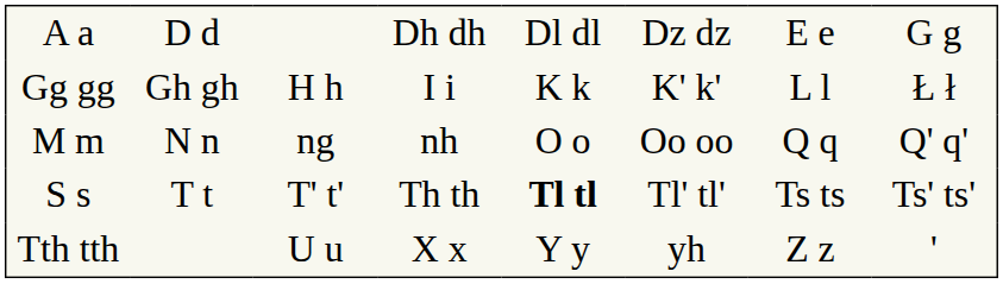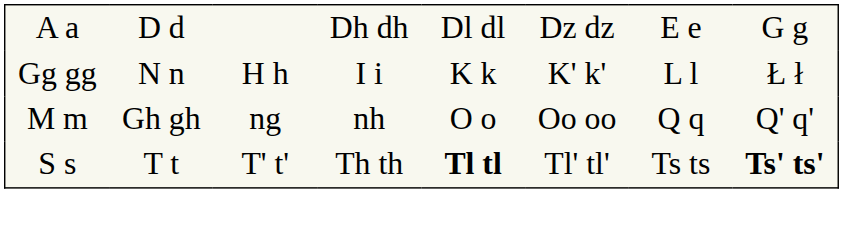Gg gg | column 2: Gh gh -> N n
M m | column 2: N n -> Gh gh
S s | column 8: normal -> bold
- row: Tth tth | U u | X x | Y y | yh | Z z | '
